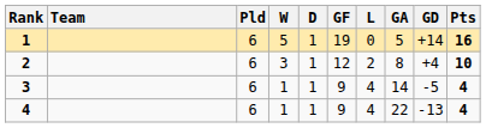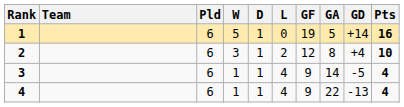columns swapped: L <-> GF
